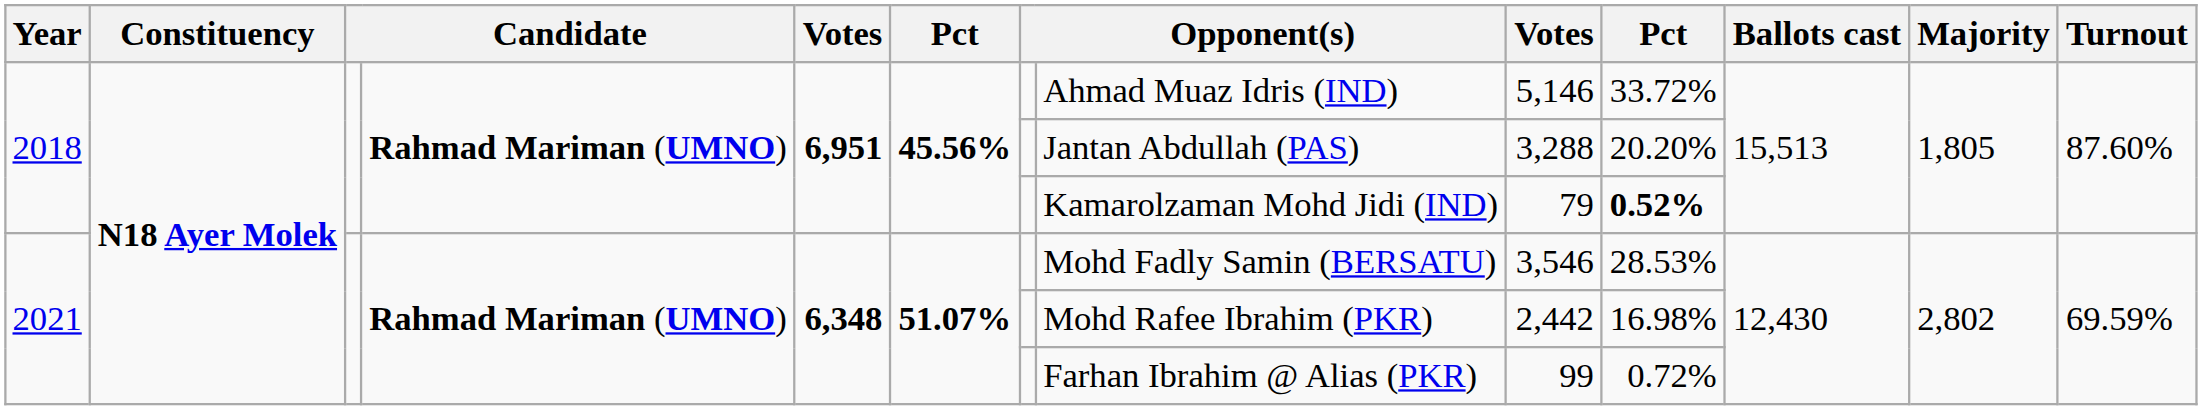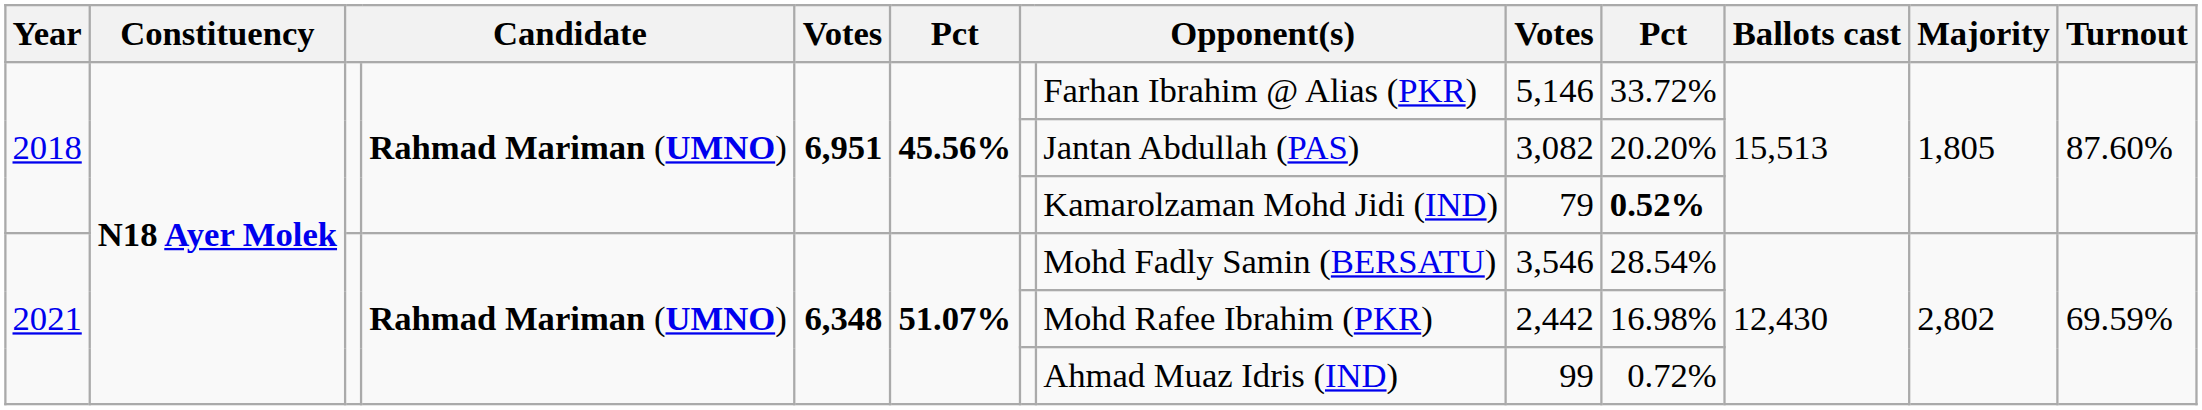row 2 | column 8: Ahmad Muaz Idris (IND) -> Farhan Ibrahim @ Alias (PKR)
row 3 | column 9: 3,288 -> 3,082
row 5 | column 10: 28.53% -> 28.54%
row 7 | column 8: Farhan Ibrahim @ Alias (PKR) -> Ahmad Muaz Idris (IND)
